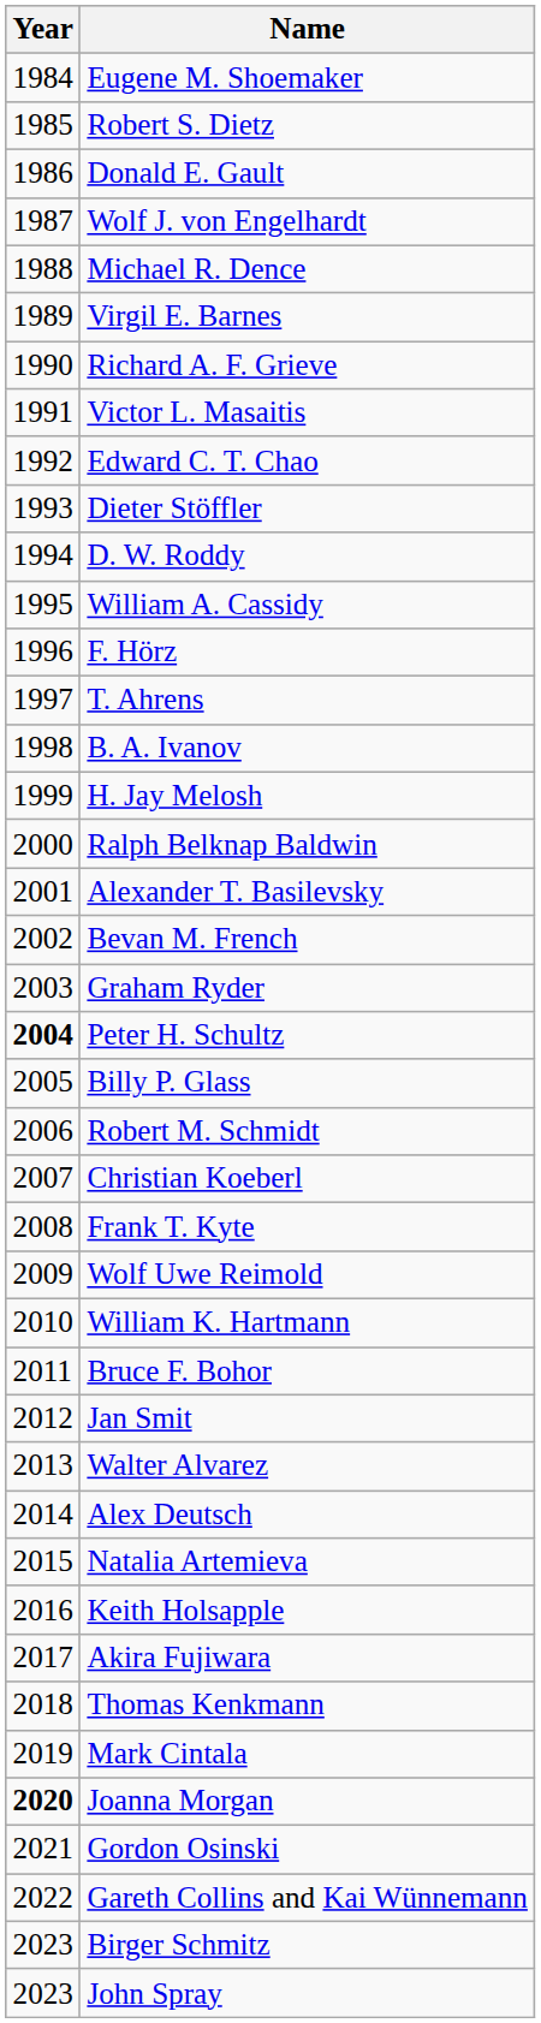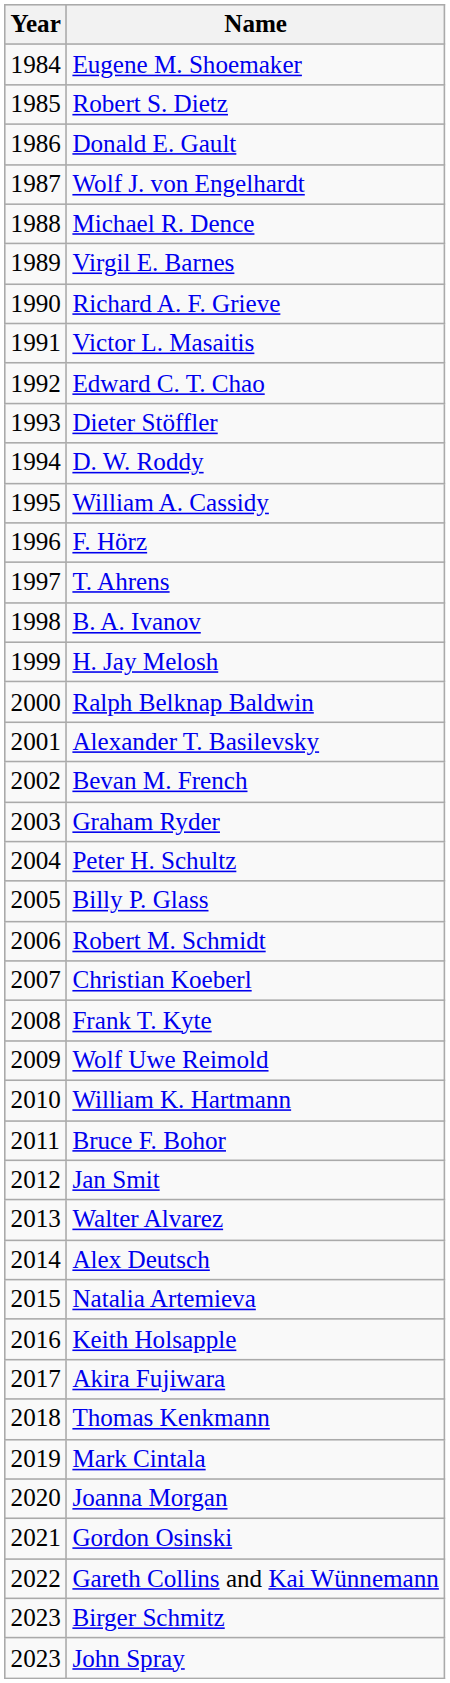Peter H. Schultz | Year: bold -> normal
Joanna Morgan | Year: bold -> normal
